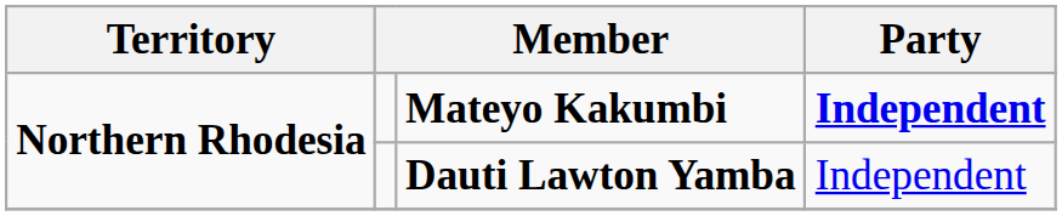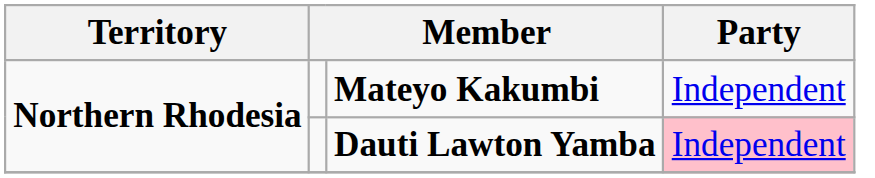Mateyo Kakumbi | Party: bold -> normal
Dauti Lawton Yamba | Party: no background -> pink background
